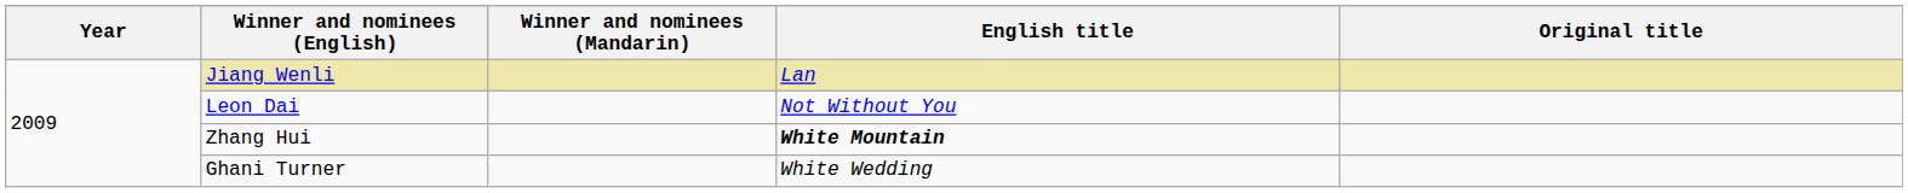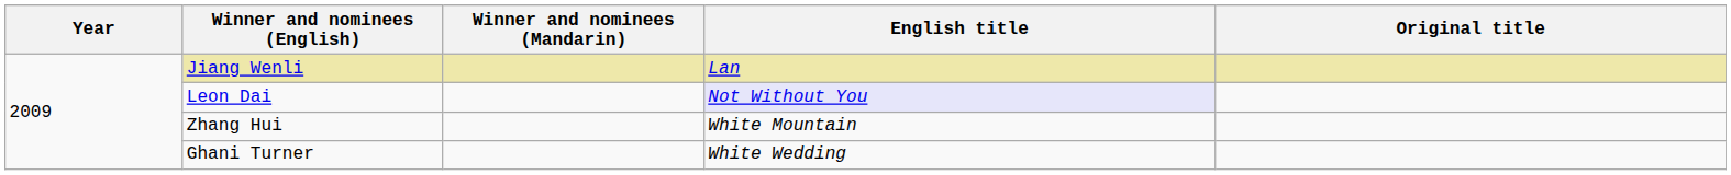Leon Dai | English title: no background -> lavender background
Zhang Hui | English title: bold -> normal
